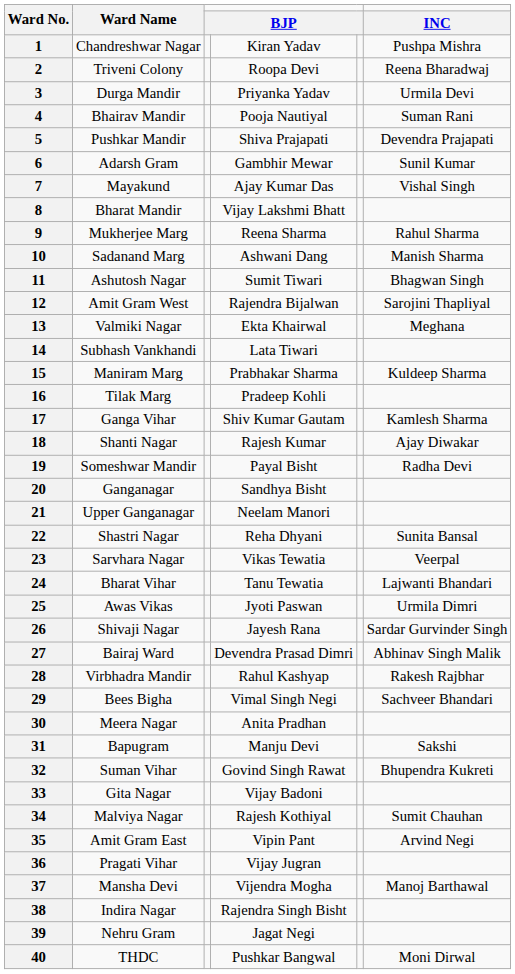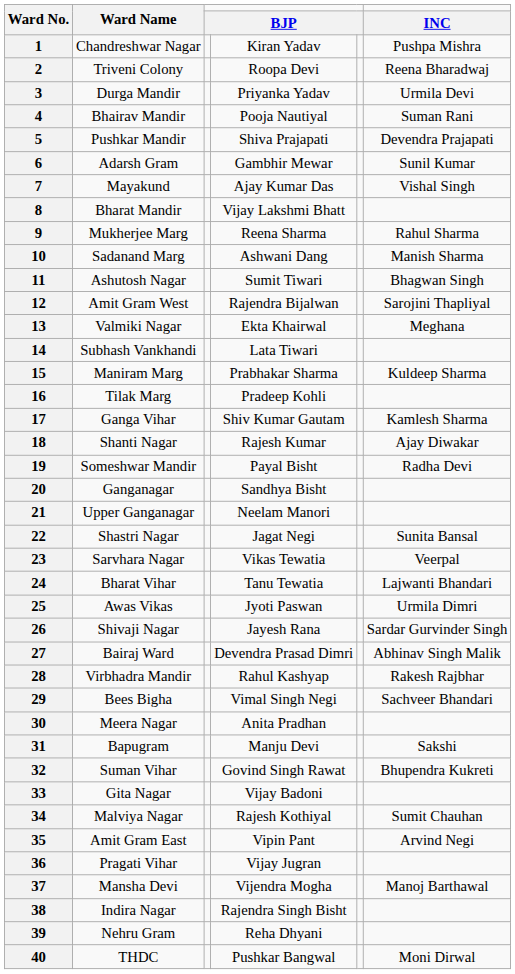22 | column 4: Reha Dhyani -> Jagat Negi
39 | column 4: Jagat Negi -> Reha Dhyani
